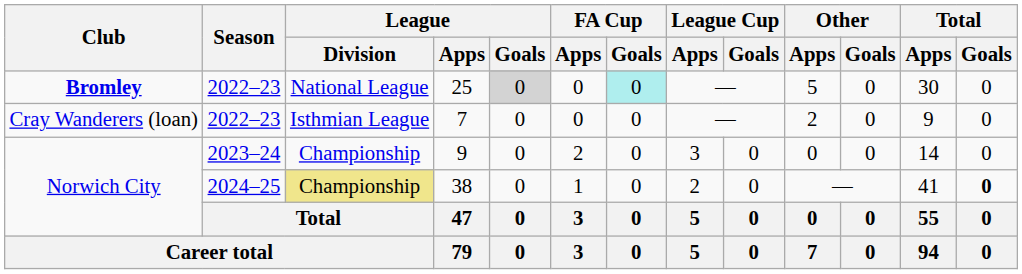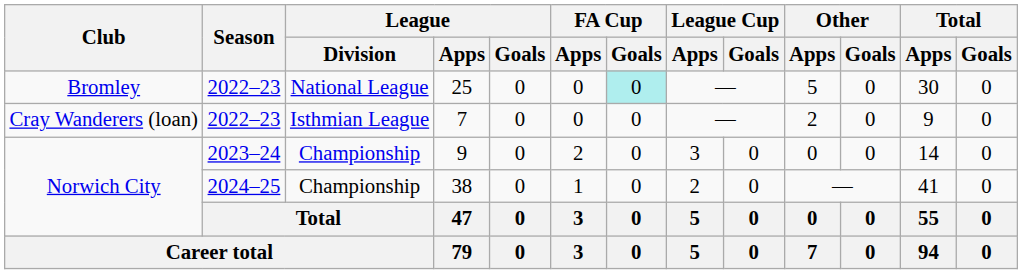25 | Club: bold -> normal
25 | League / Goals: lightgrey background -> no background
38 | League / Division: khaki background -> no background
38 | Total / Goals: bold -> normal
